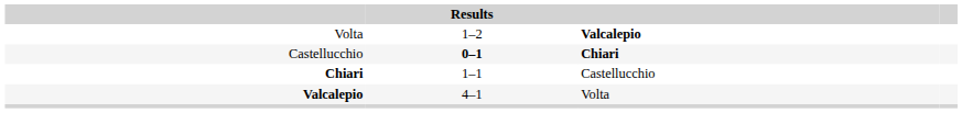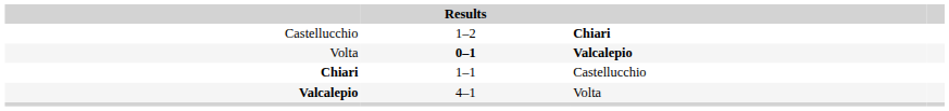row 2 | column 1: Volta -> Castellucchio
row 2 | column 3: Valcalepio -> Chiari
row 3 | column 1: Castellucchio -> Volta
row 3 | column 3: Chiari -> Valcalepio
